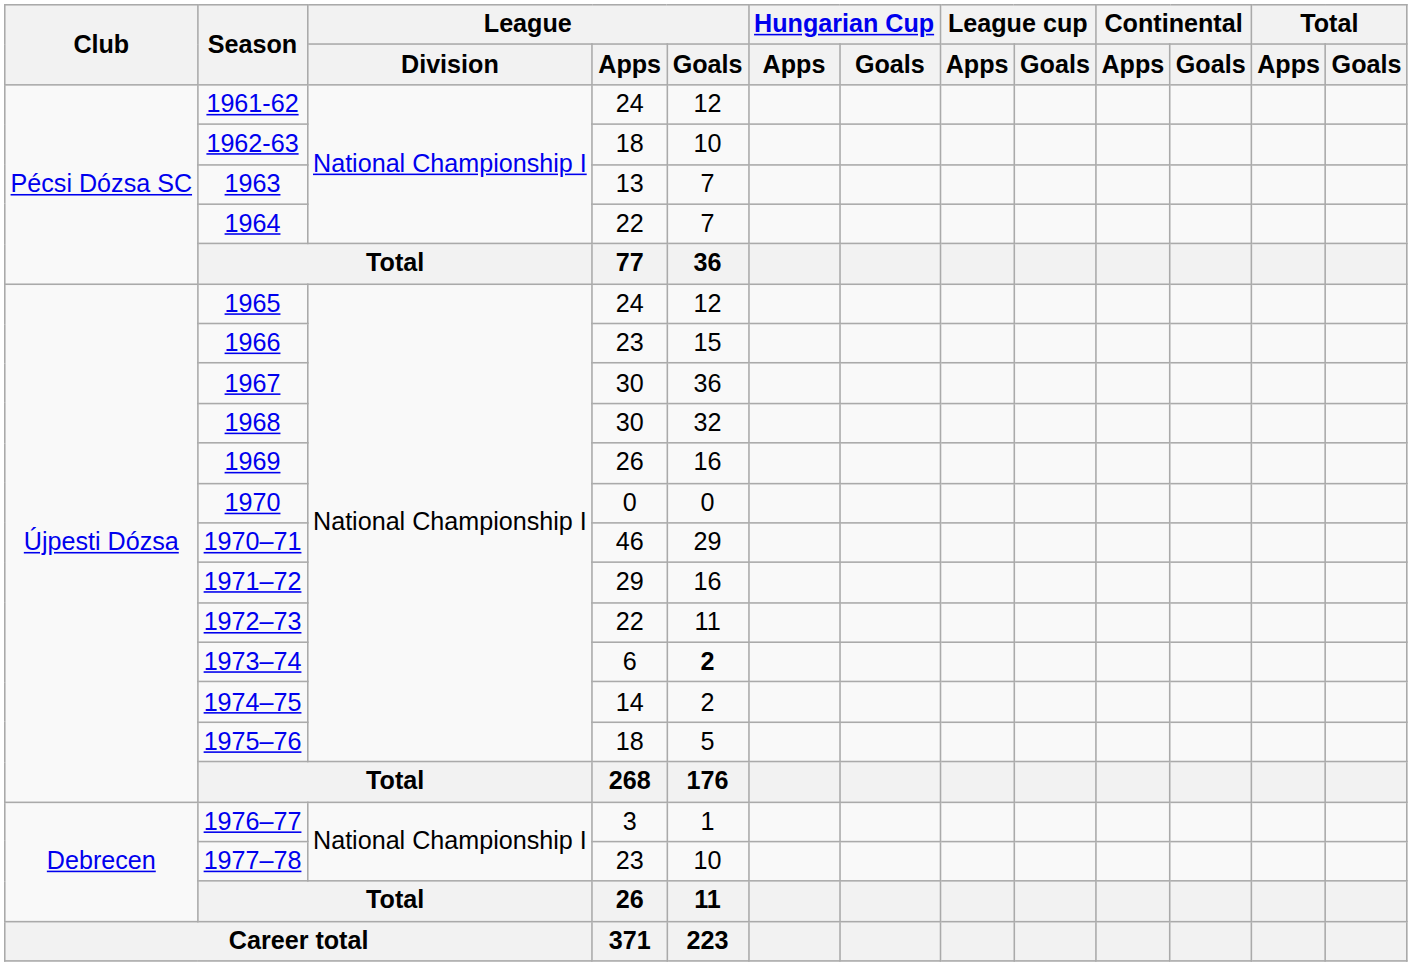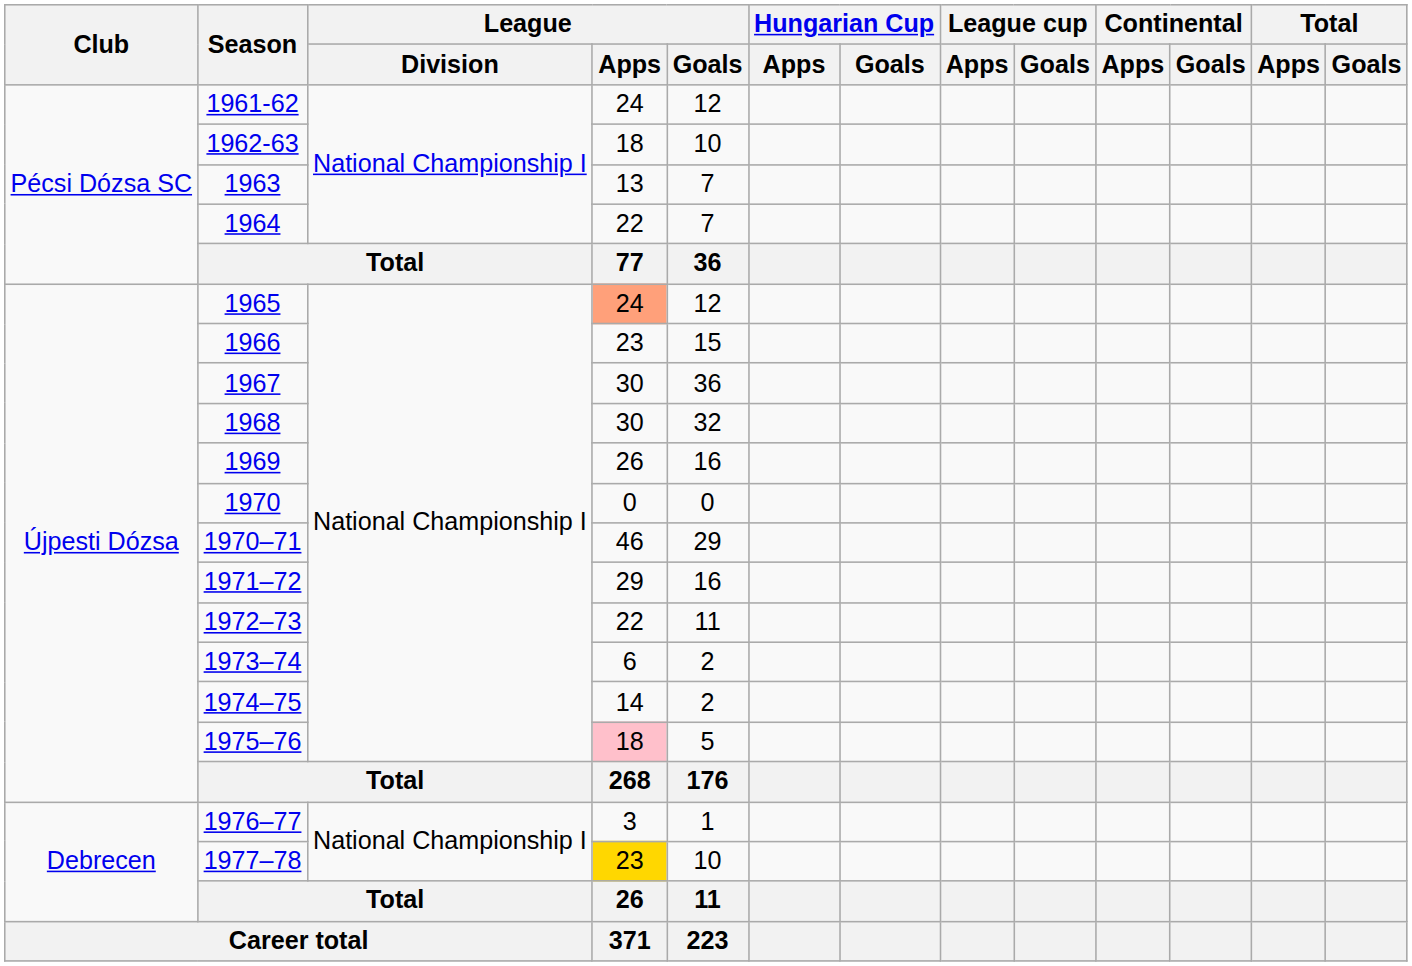1965 | League / Apps: no background -> lightsalmon background
1973–74 | League / Goals: bold -> normal
1975–76 | League / Apps: no background -> pink background
1977–78 | League / Apps: no background -> gold background
